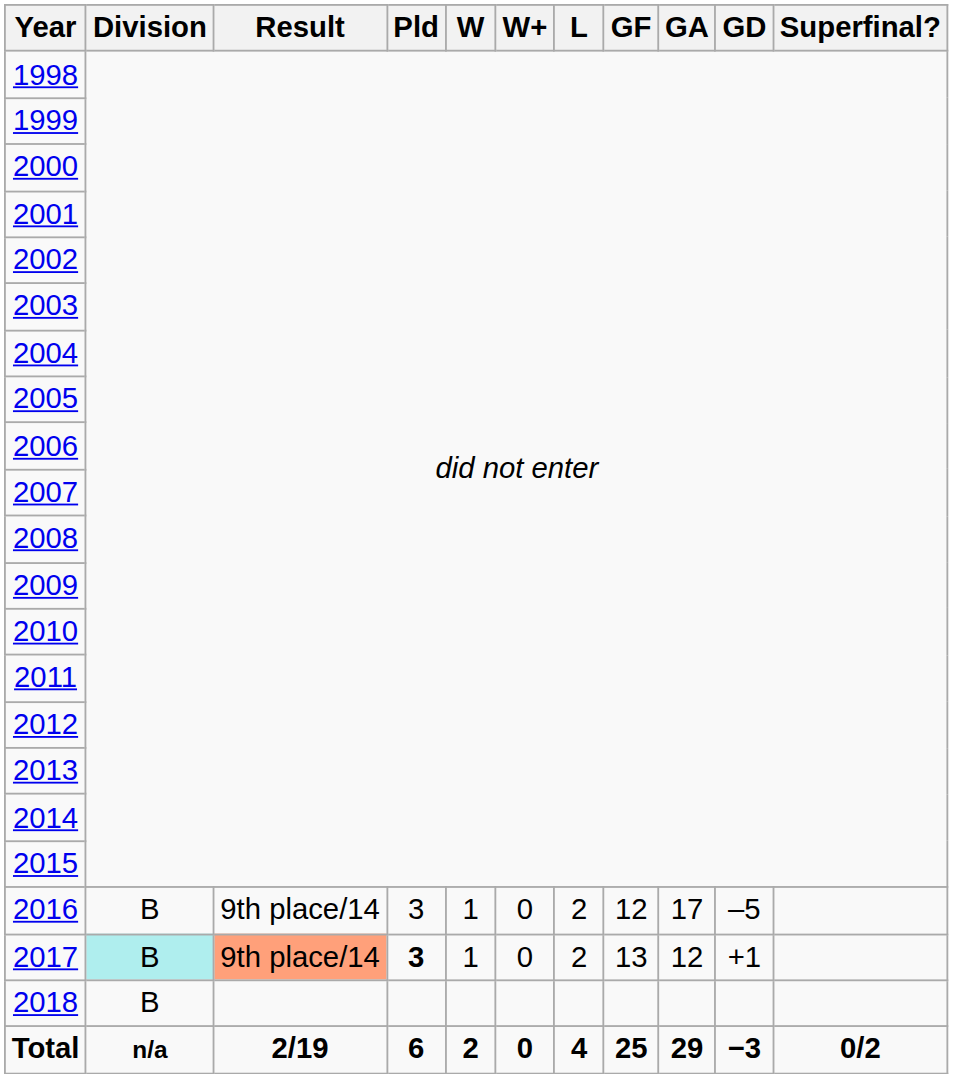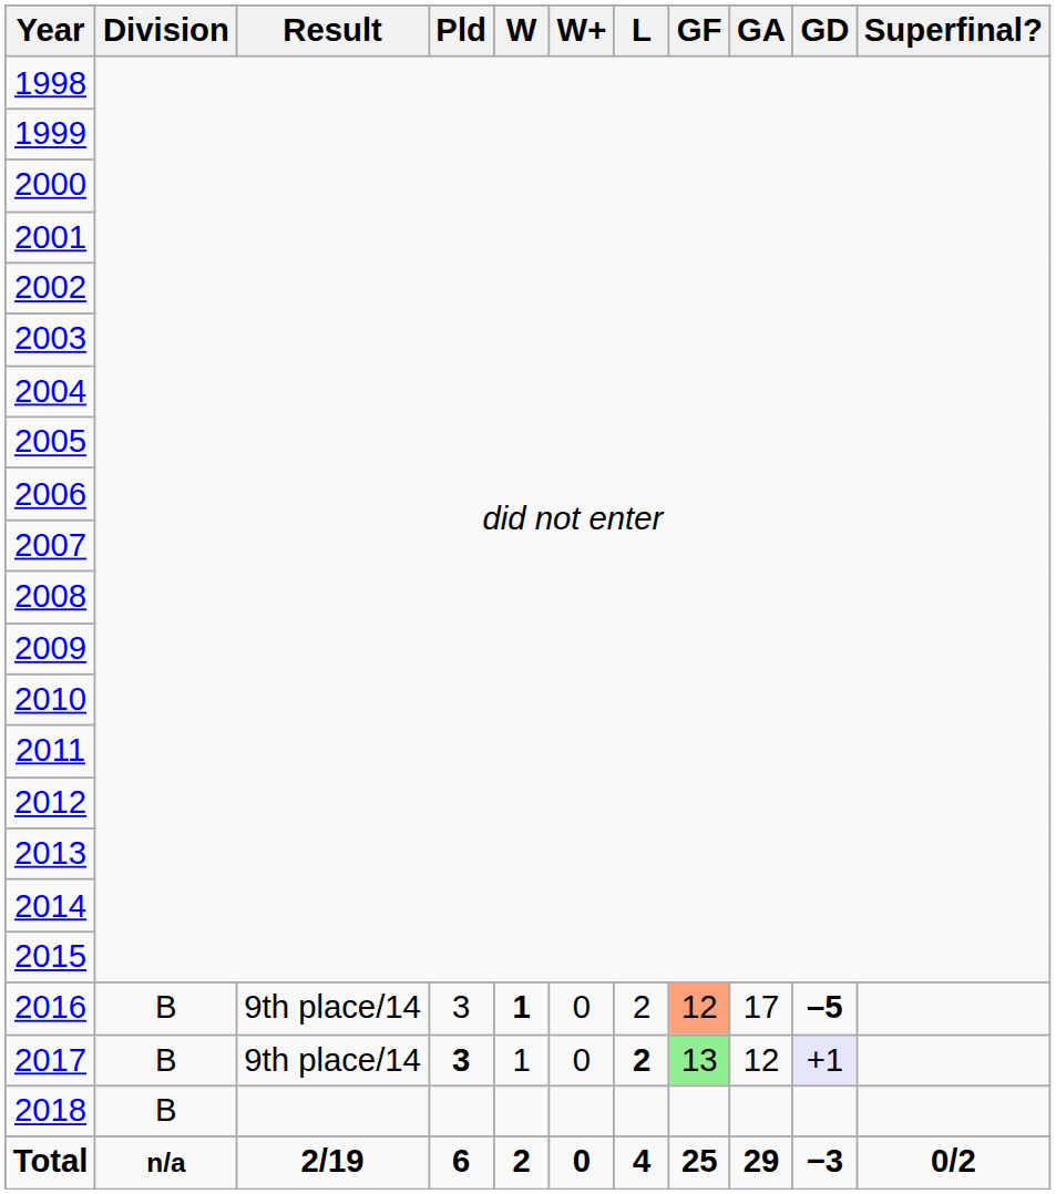2016 | W: normal -> bold
2016 | GF: no background -> lightsalmon background
2016 | GD: normal -> bold
2017 | Division: paleturquoise background -> no background
2017 | Result: lightsalmon background -> no background
2017 | L: normal -> bold
2017 | GF: no background -> lightgreen background
2017 | GD: no background -> lavender background
